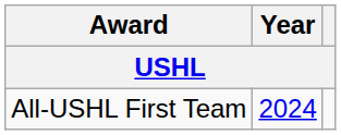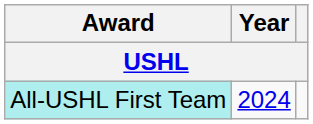row 3 | Award: no background -> paleturquoise background
